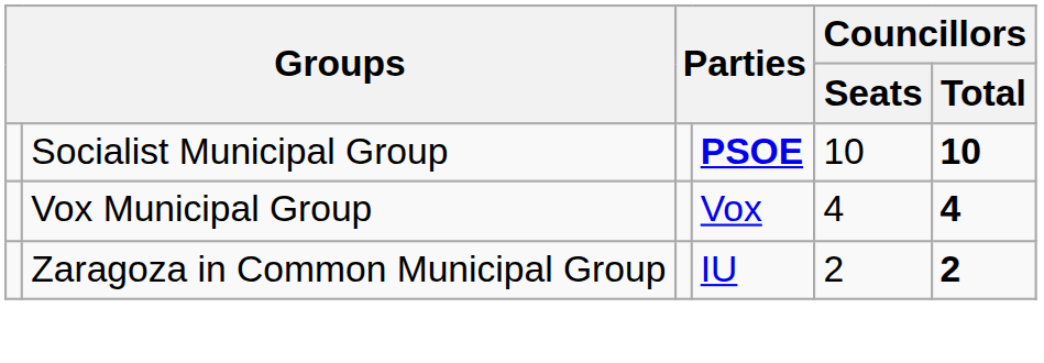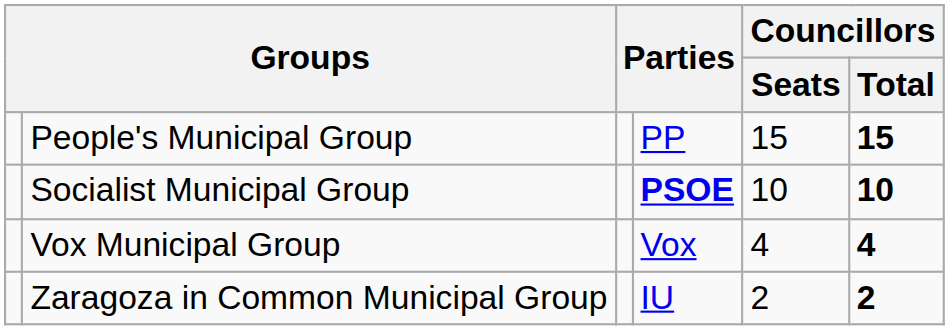+ row: People's Municipal Group | PP | 15 | 15
